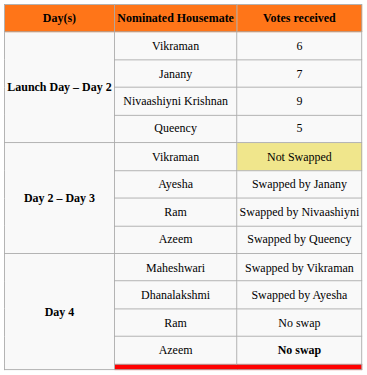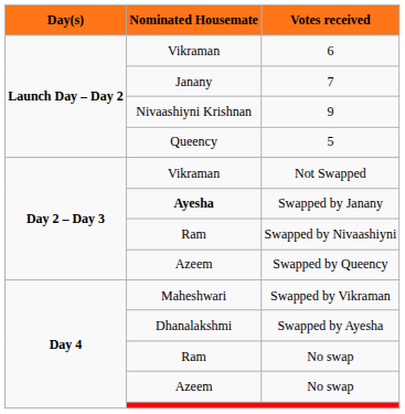Not Swapped | Votes received: khaki background -> no background
Swapped by Janany | Nominated Housemate: normal -> bold
Azeem / No swap | Votes received: bold -> normal
